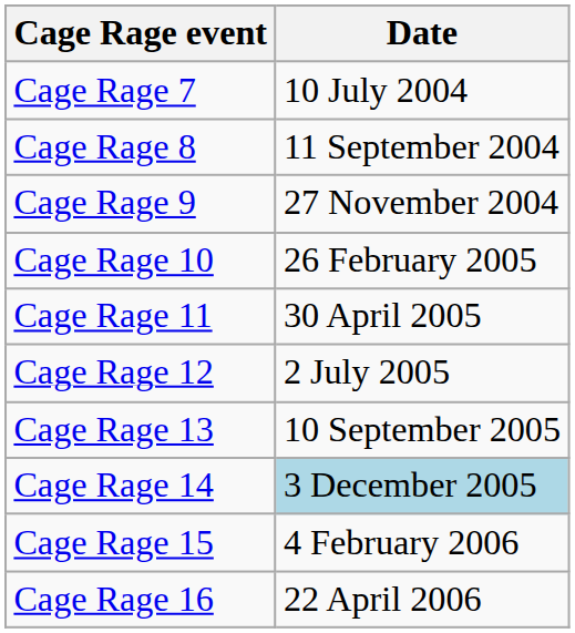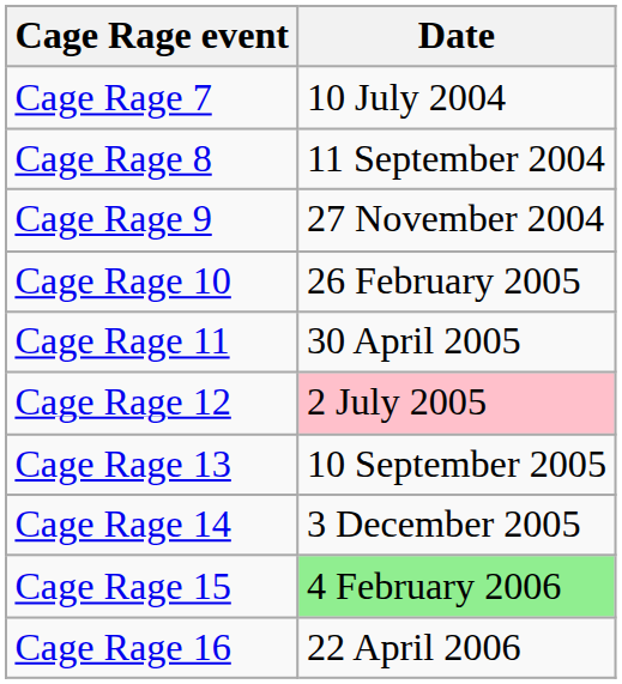Cage Rage 12 | Date: no background -> pink background
Cage Rage 14 | Date: lightblue background -> no background
Cage Rage 15 | Date: no background -> lightgreen background
